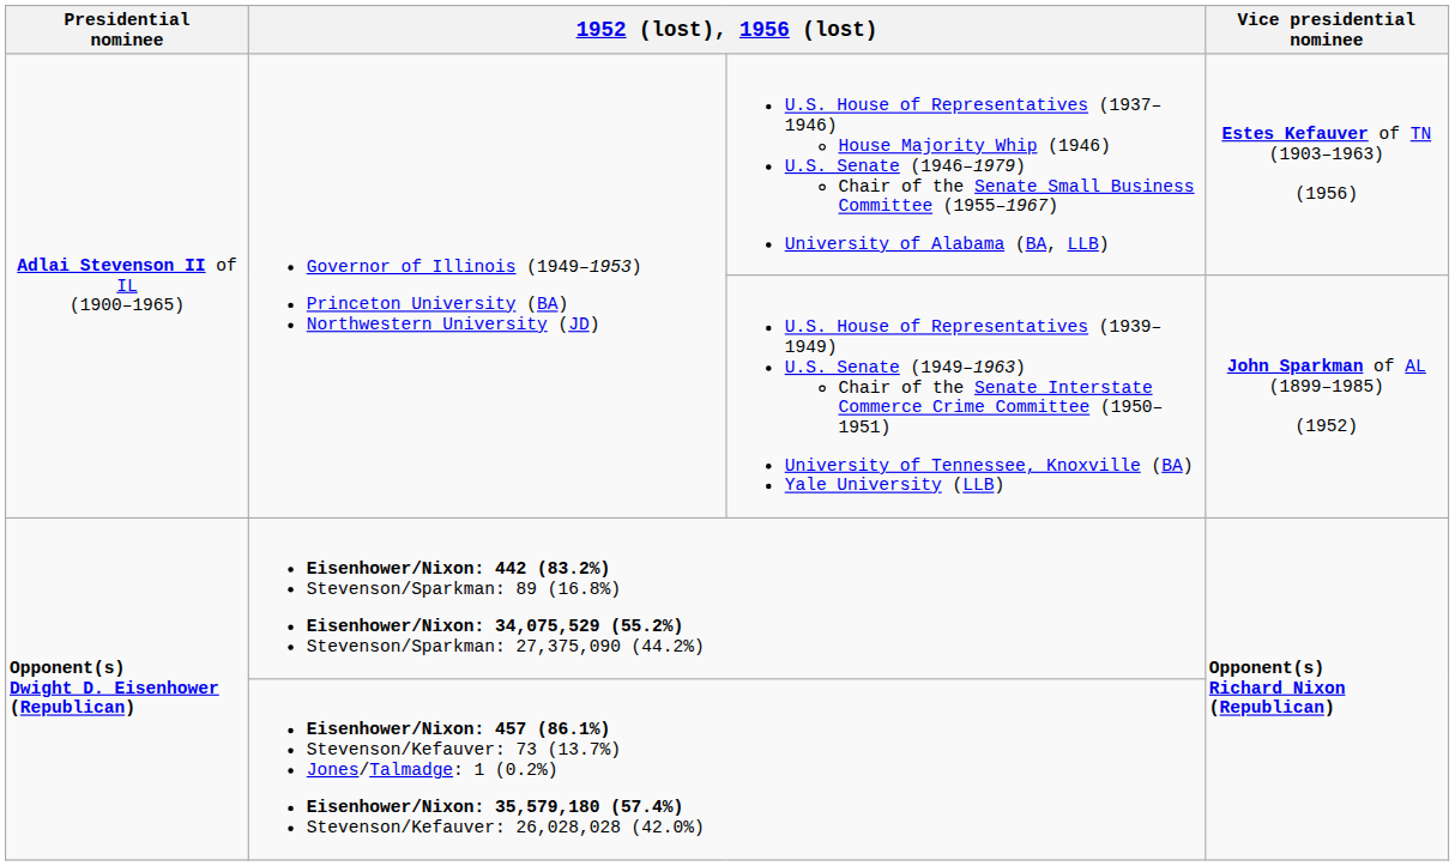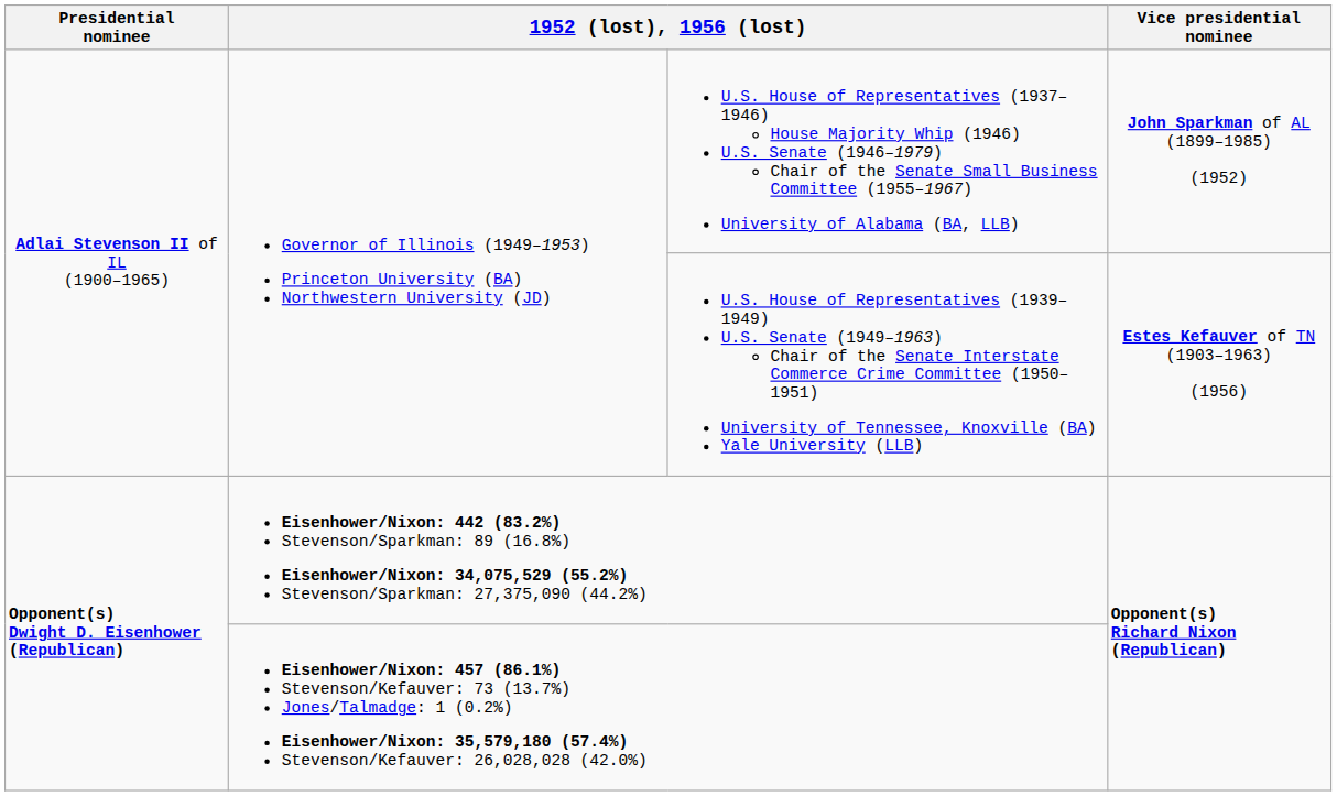row 2 | Vice presidential nominee: Estes Kefauver of TN (1903–1963) (1956) -> John Sparkman of AL (1899–1985) (1952)
row 3 | Vice presidential nominee: John Sparkman of AL (1899–1985) (1952) -> Estes Kefauver of TN (1903–1963) (1956)
